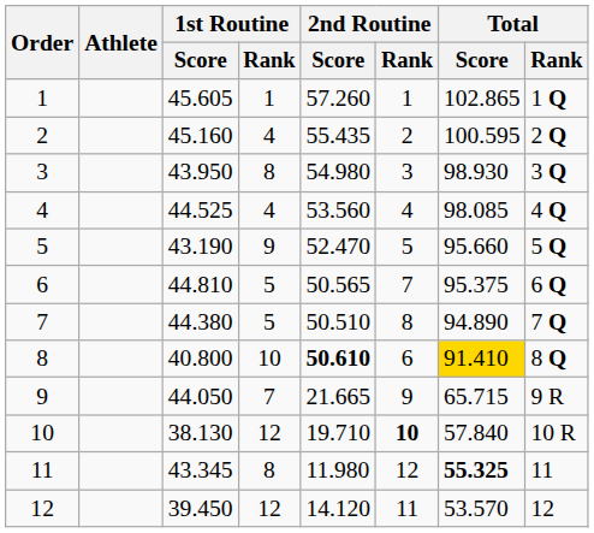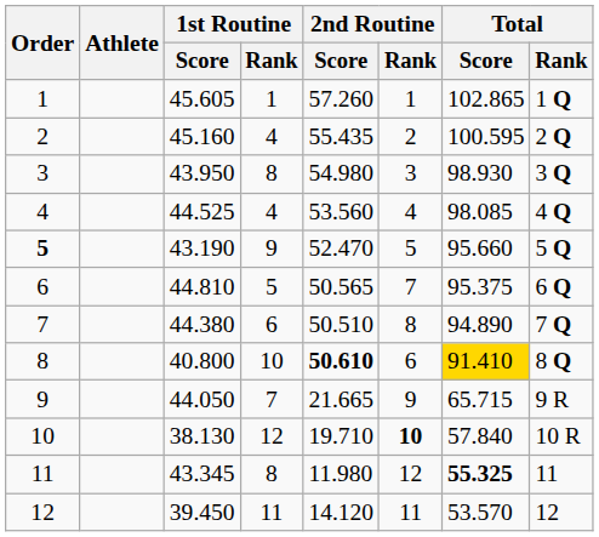row 7 | Order: normal -> bold
row 9 | 1st Routine / Rank: 5 -> 6
row 14 | 1st Routine / Rank: 12 -> 11
